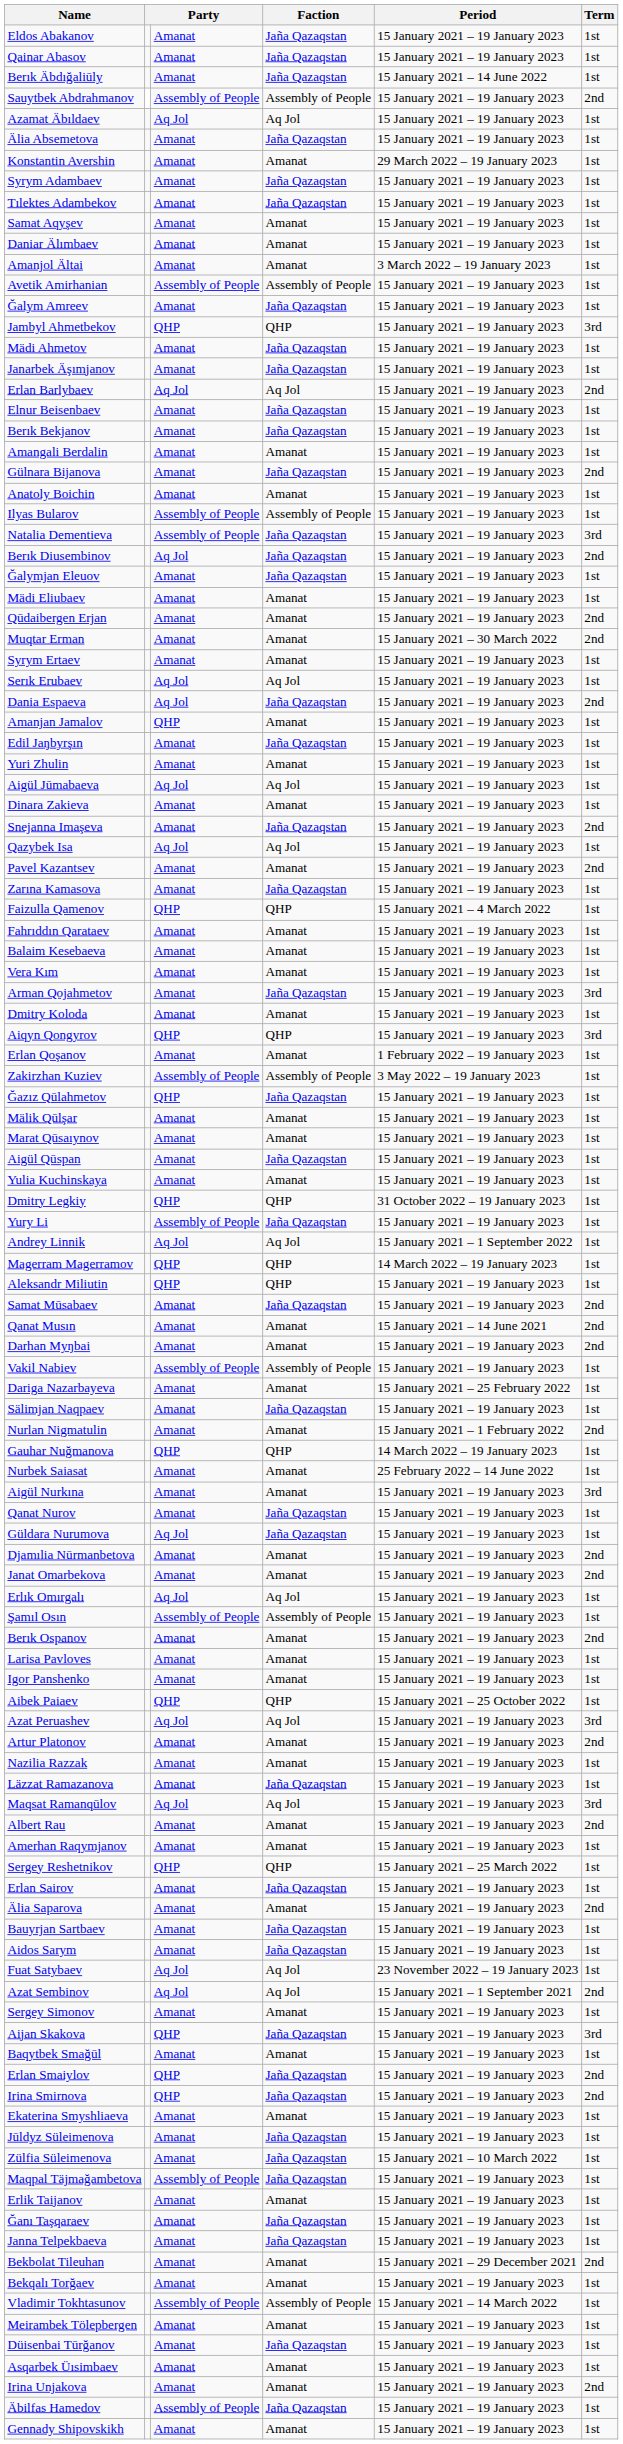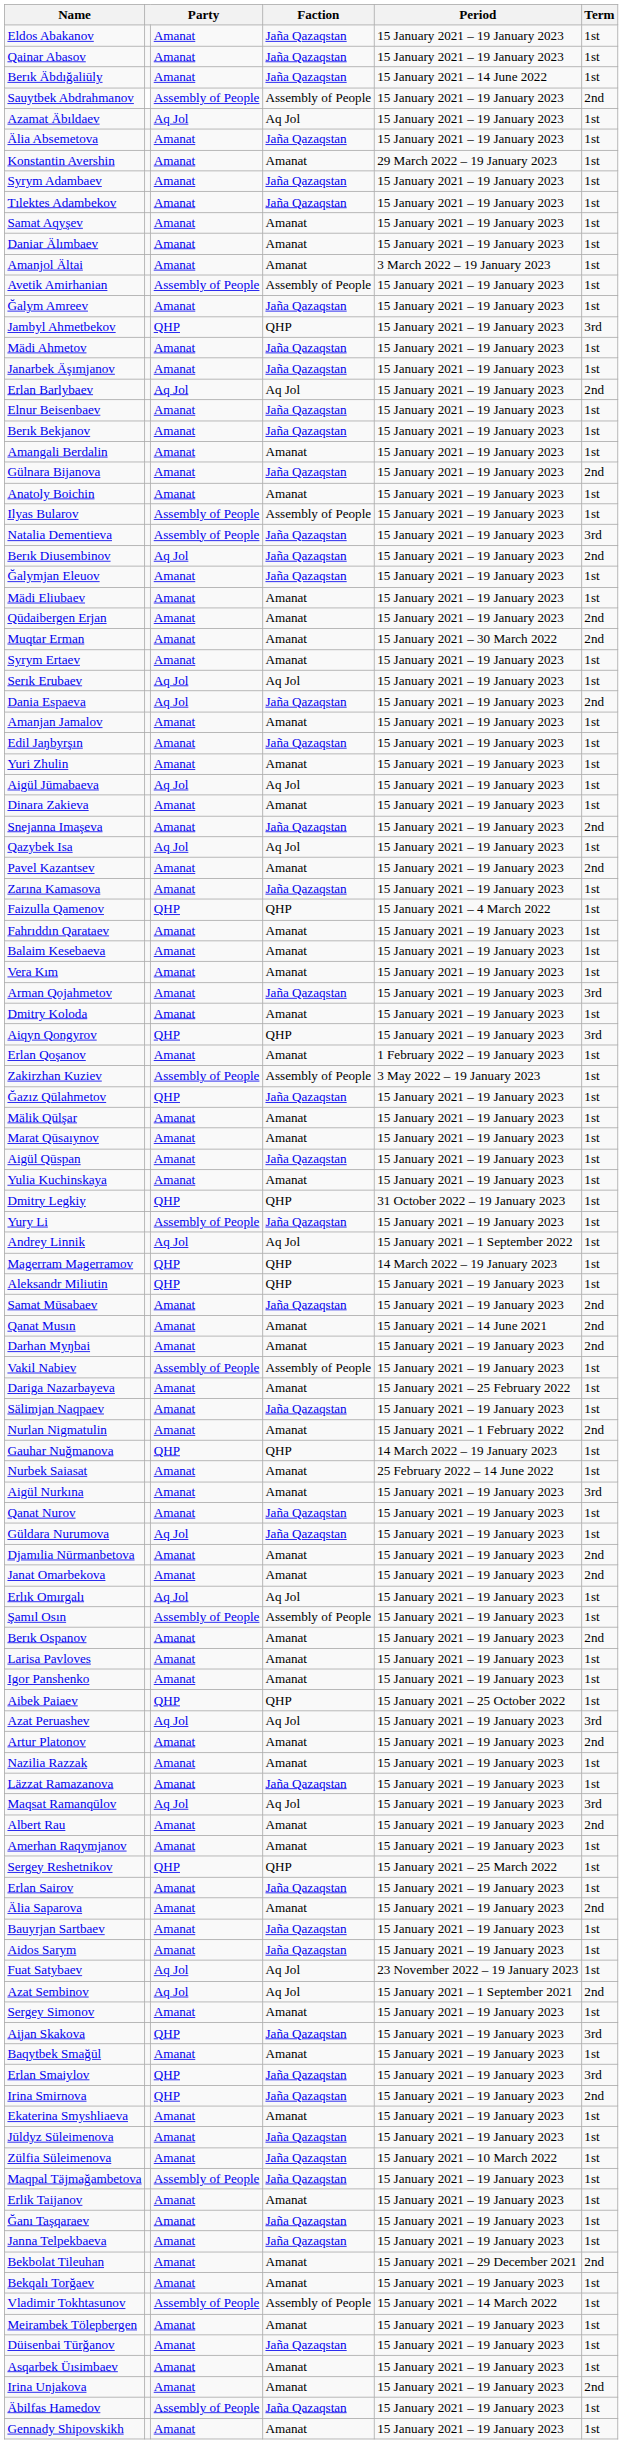Amanjan Jamalov | column 3: QHP -> Amanat
Erlan Smaiylov | Term: 2nd -> 3rd
